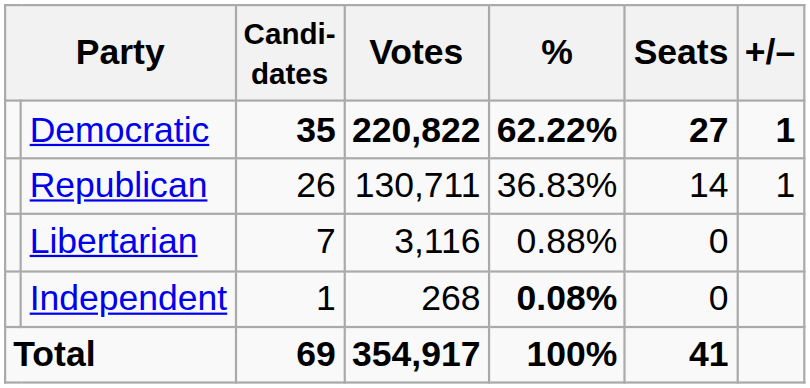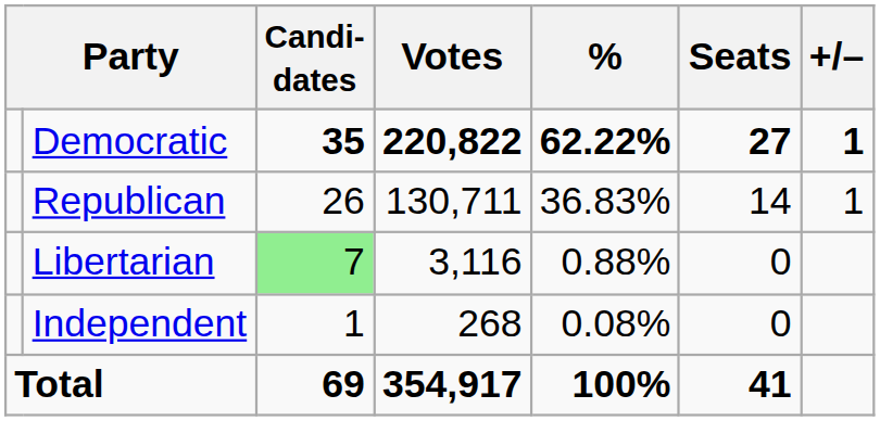Libertarian | Candi- dates: no background -> lightgreen background
Independent | %: bold -> normal
